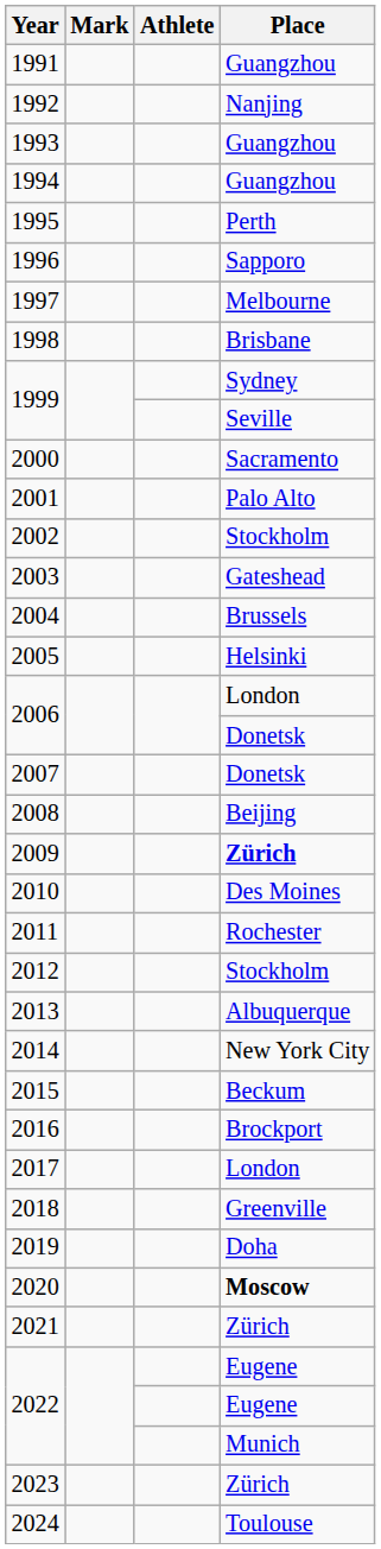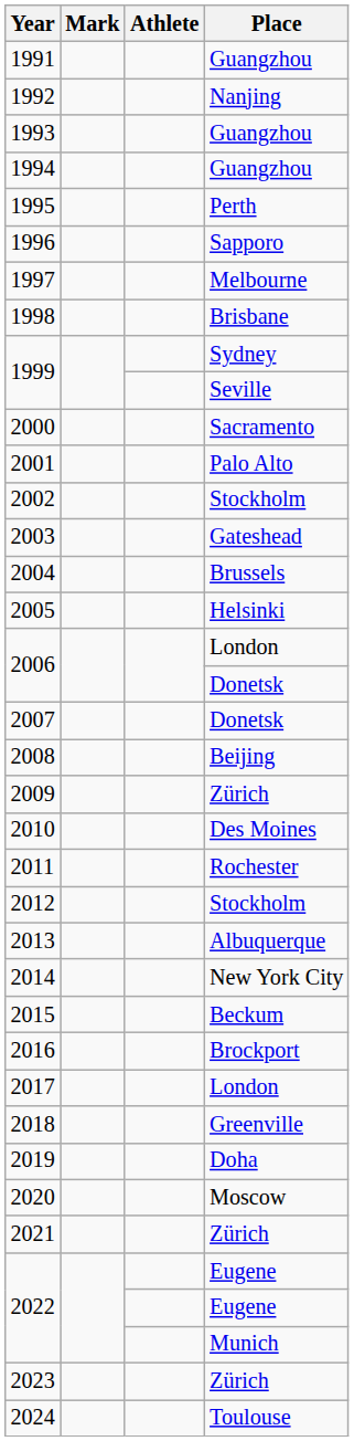2009 | Place: bold -> normal
2020 | Place: bold -> normal
